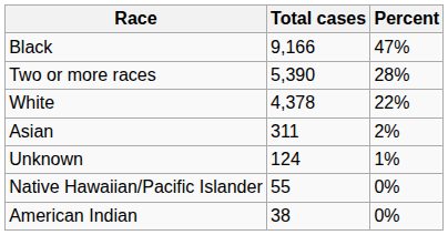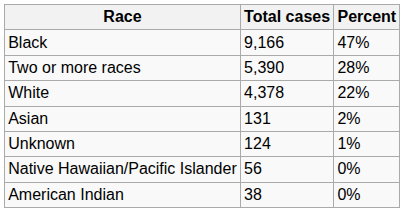Asian | Total cases: 311 -> 131
Native Hawaiian/Pacific Islander | Total cases: 55 -> 56
